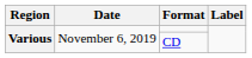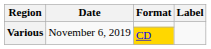CD | Format: no background -> gold background
